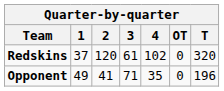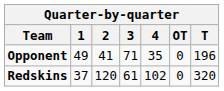rows swapped: Redskins <-> Opponent
